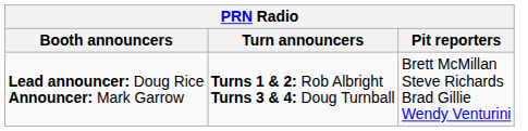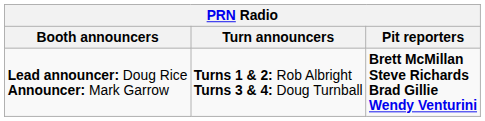Lead announcer: Doug Rice Announcer: Mark Garrow | Pit reporters: normal -> bold
